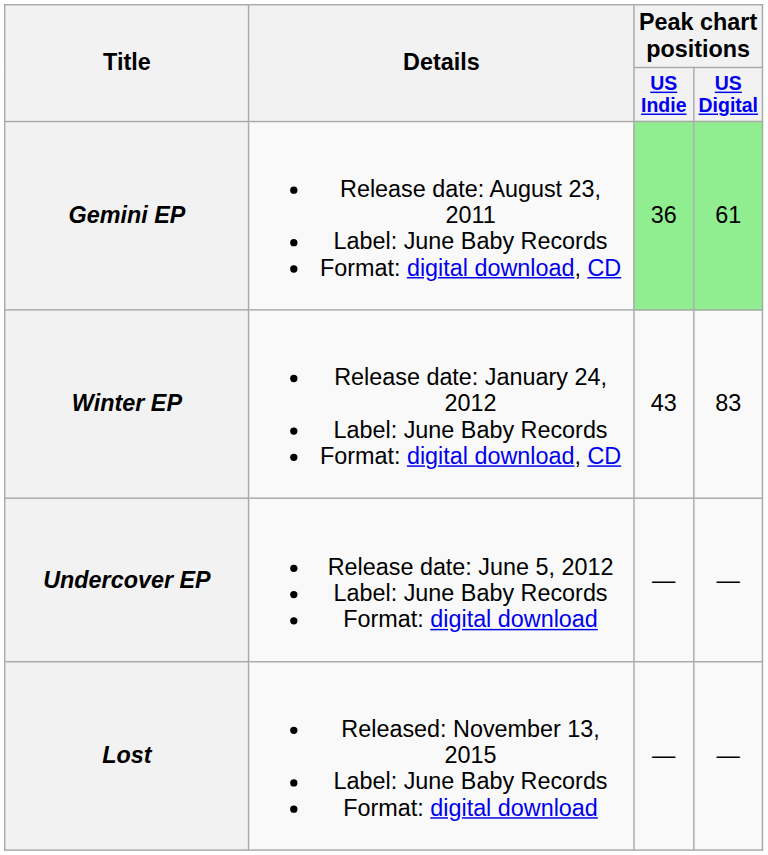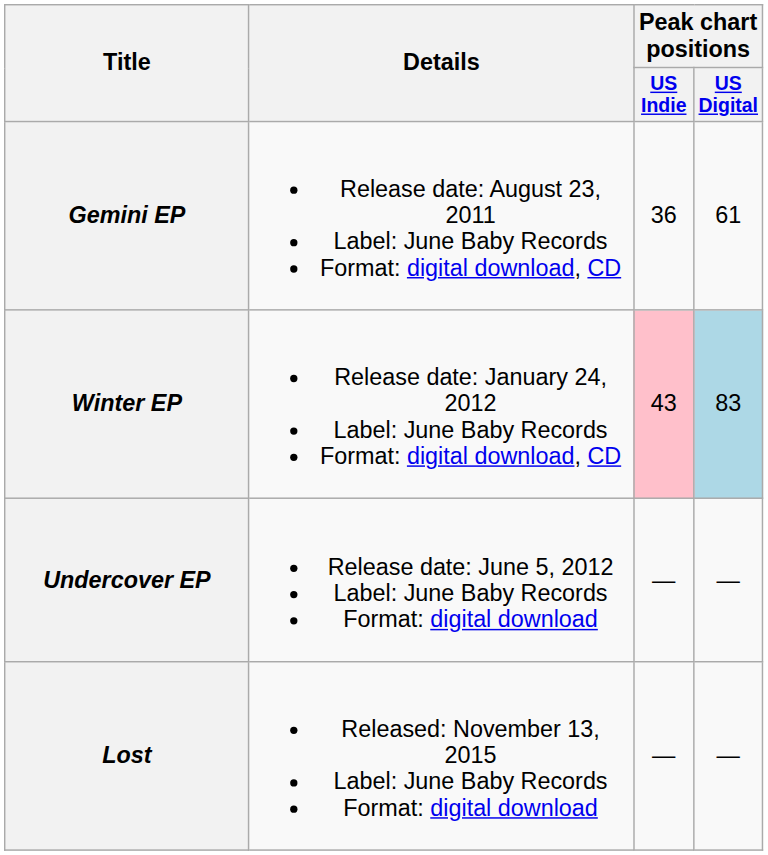Gemini EP | Peak chart positions / US Indie: lightgreen background -> no background
Gemini EP | Peak chart positions / US Digital: lightgreen background -> no background
Winter EP | Peak chart positions / US Indie: no background -> pink background
Winter EP | Peak chart positions / US Digital: no background -> lightblue background
